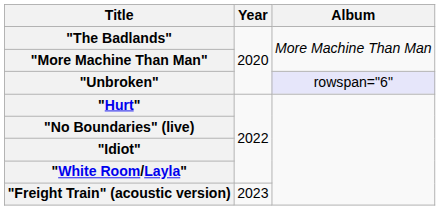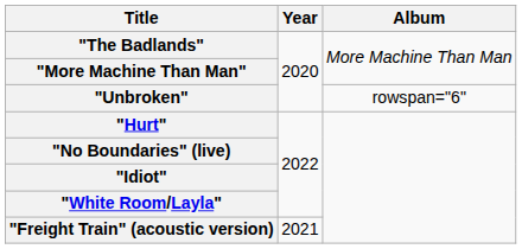"Unbroken" | Album: lavender background -> no background
"Freight Train" (acoustic version) | Year: 2023 -> 2021
